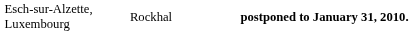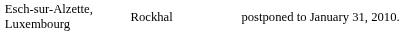Esch-sur-Alzette, Luxembourg | column 3: bold -> normal
